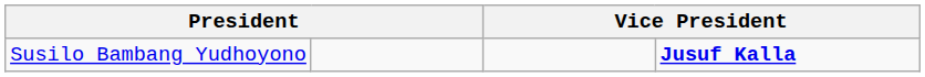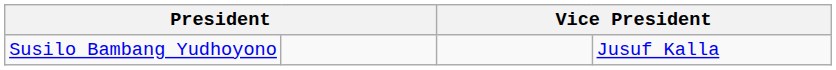Susilo Bambang Yudhoyono | column 4: bold -> normal
